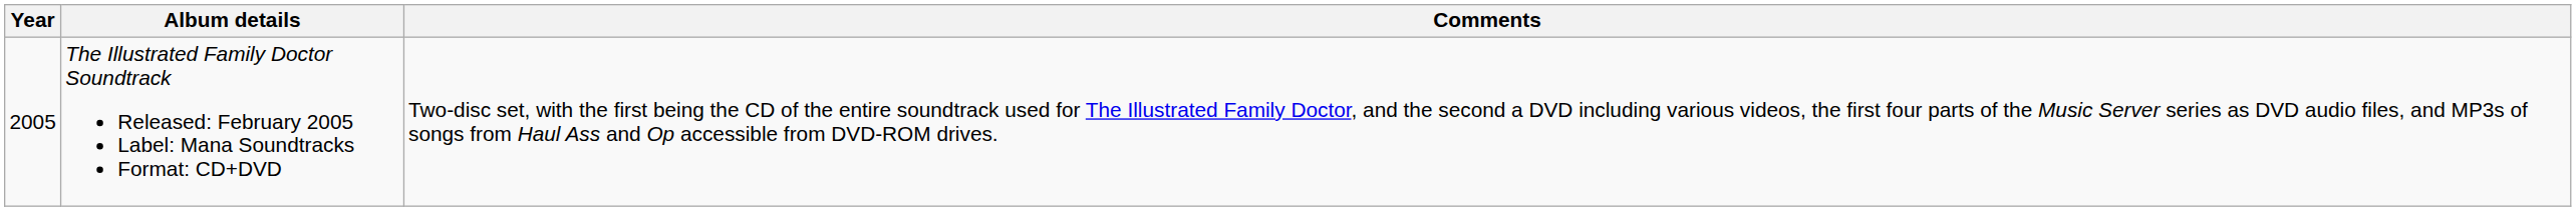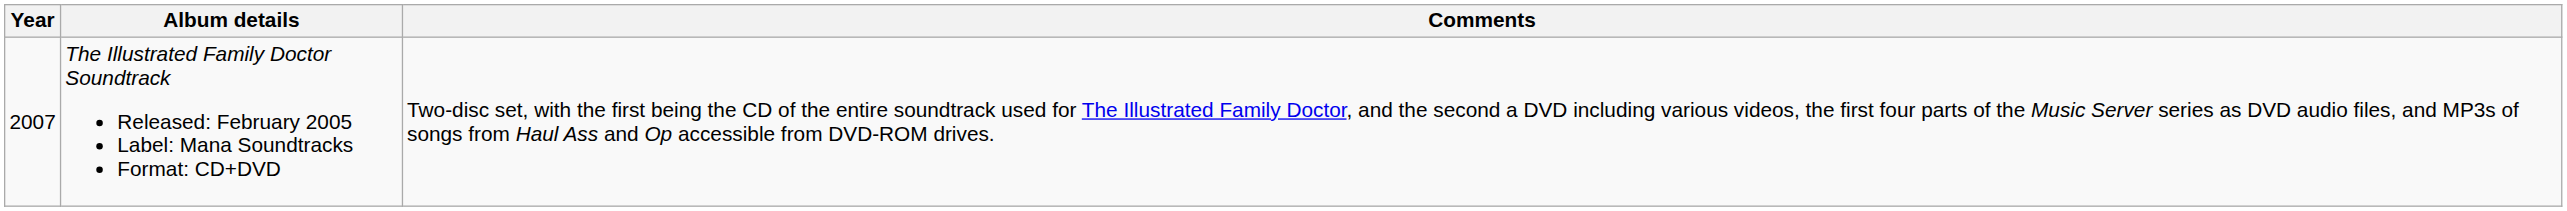row 2 | Year: 2005 -> 2007
